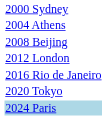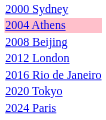2004 Athens | column 1: no background -> pink background
2024 Paris | column 1: lightblue background -> no background
